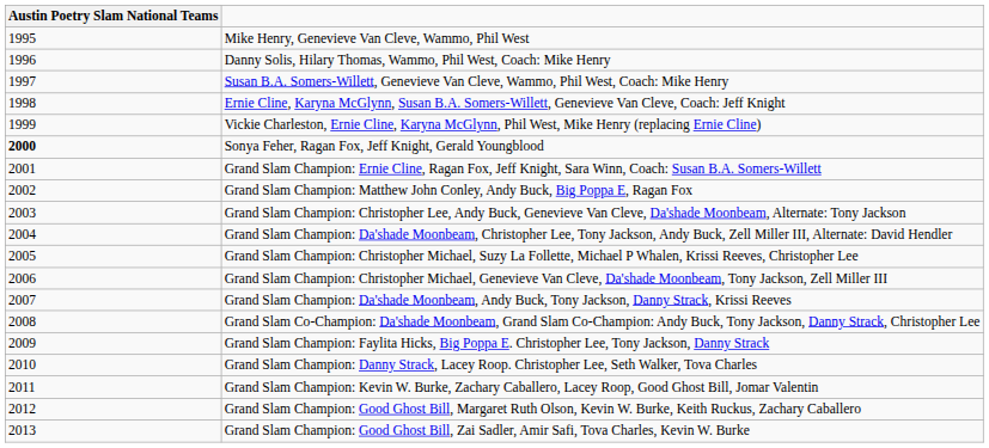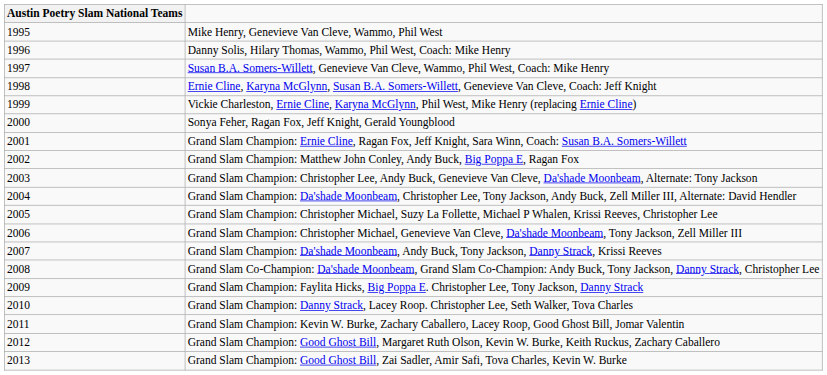Sonya Feher, Ragan Fox, Jeff Knight, Gerald Youngblood | Austin Poetry Slam National Teams: bold -> normal
